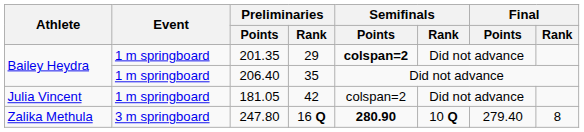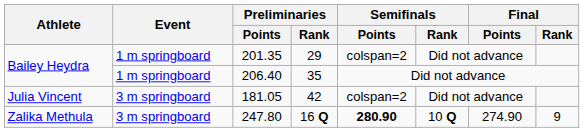201.35 | Semifinals / Points: bold -> normal
181.05 | Event: 1 m springboard -> 3 m springboard
247.80 | Final / Points: 279.40 -> 274.90
247.80 | Final / Rank: 8 -> 9
